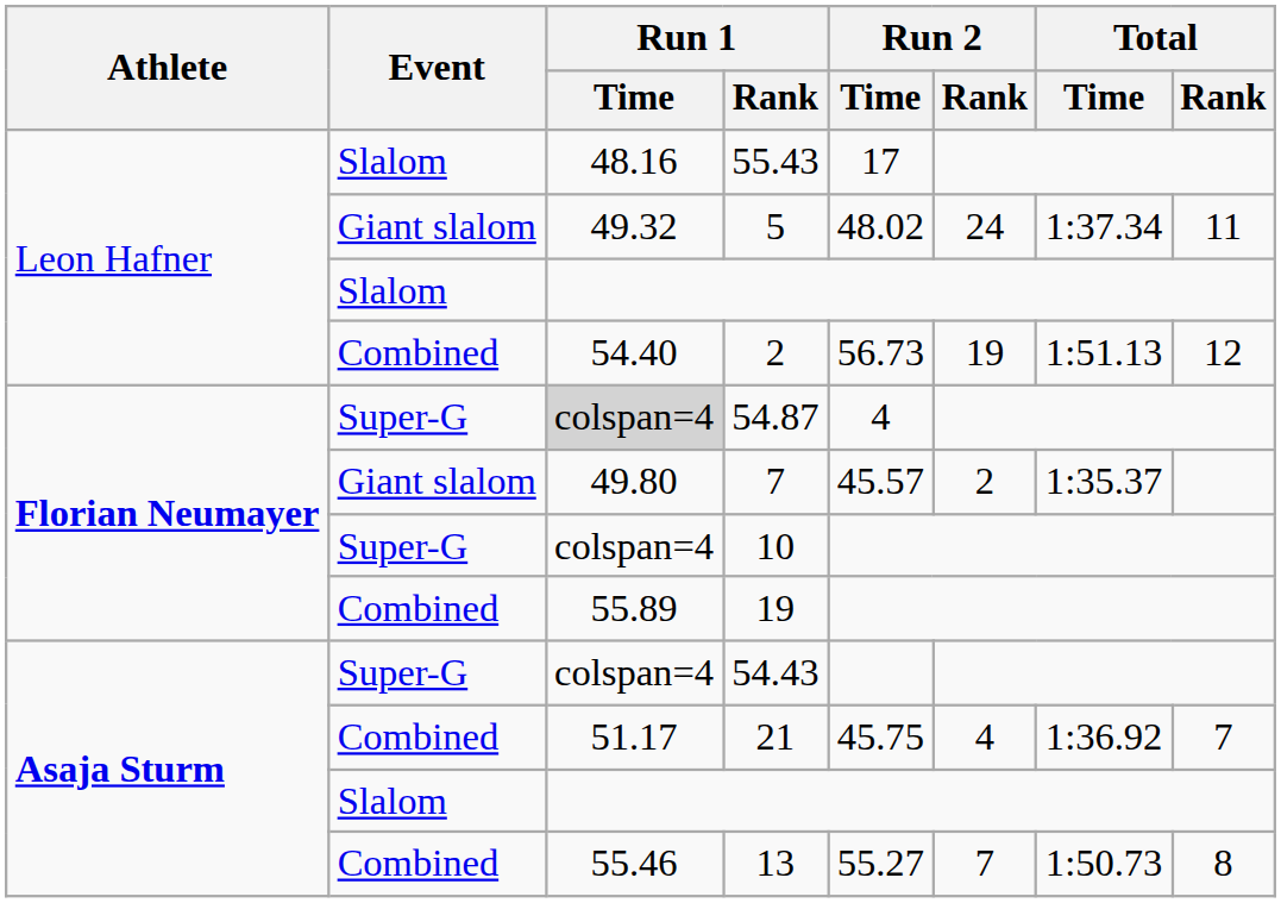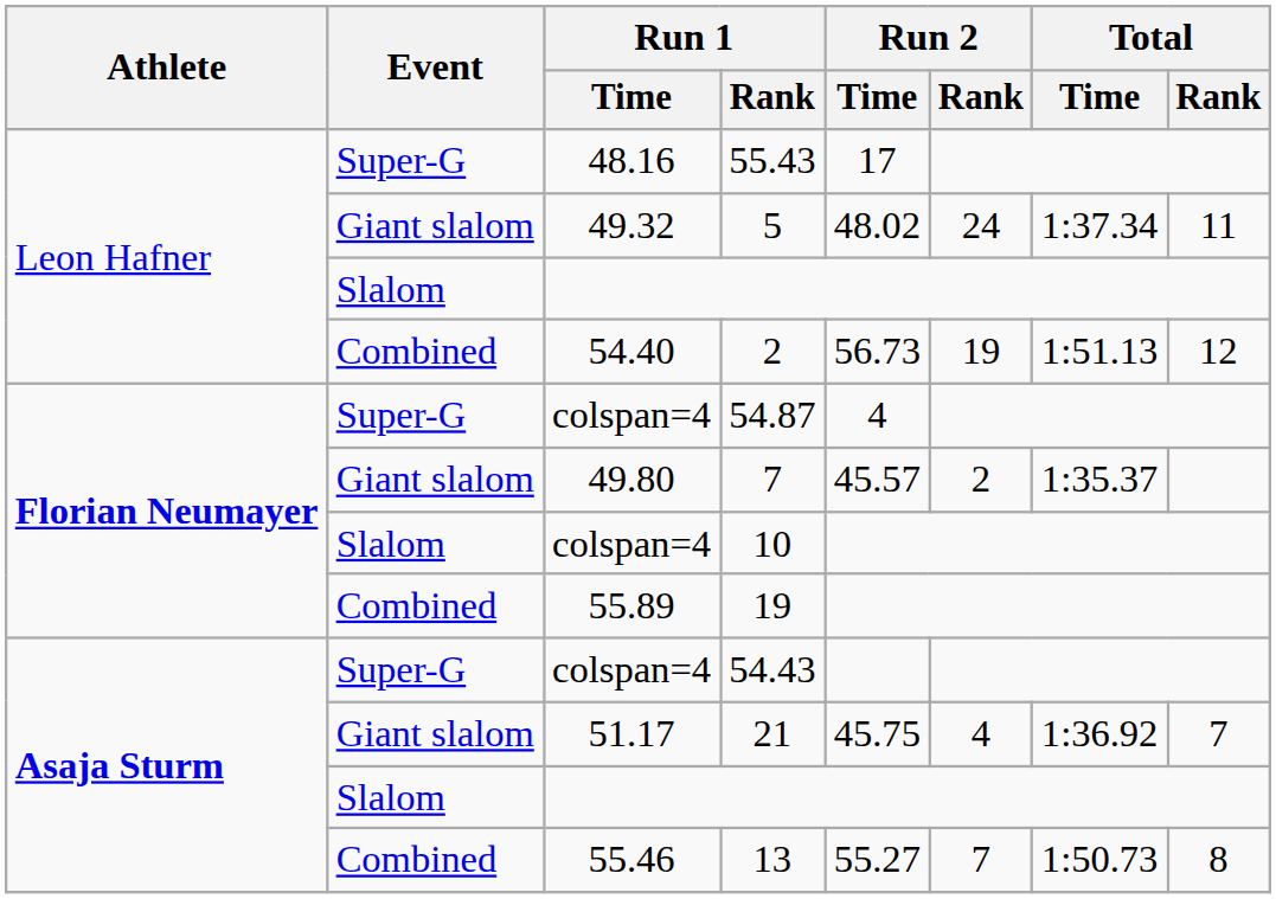55.43 | Event: Slalom -> Super-G
54.87 | Run 1 / Time: lightgrey background -> no background
10 | Event: Super-G -> Slalom
21 | Event: Combined -> Giant slalom
